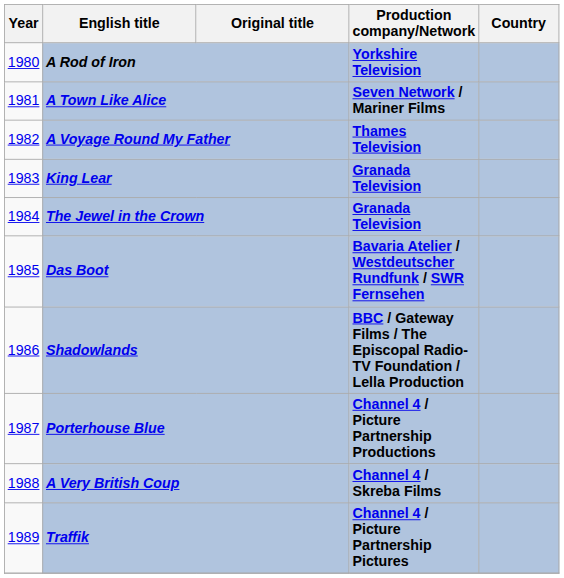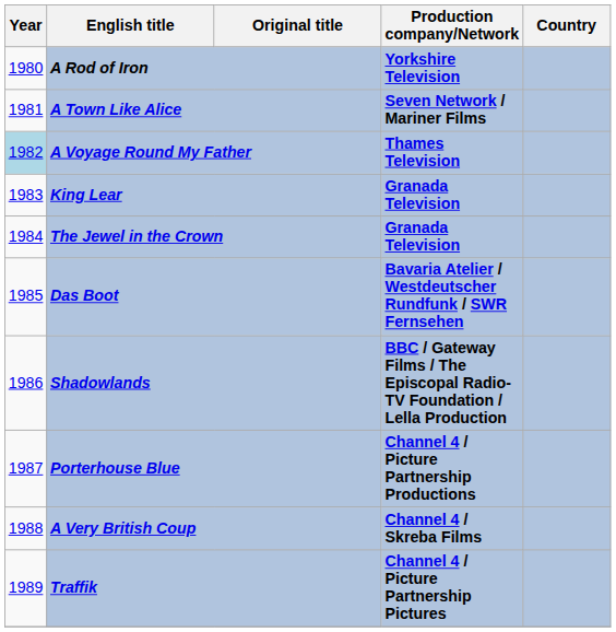A Voyage Round My Father | Year: no background -> lightblue background
